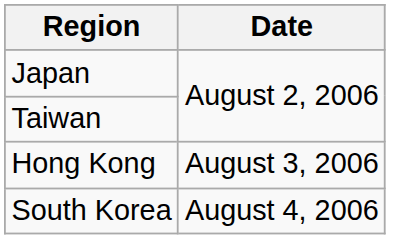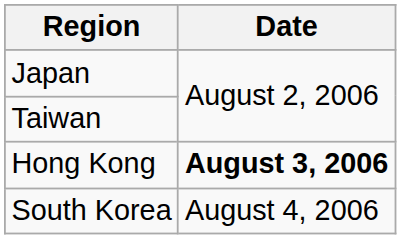Hong Kong | Date: normal -> bold
